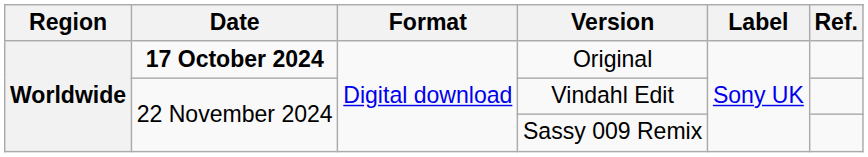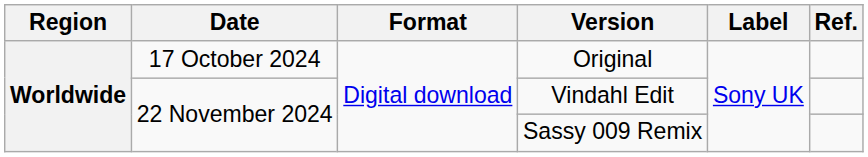Original | Date: bold -> normal
